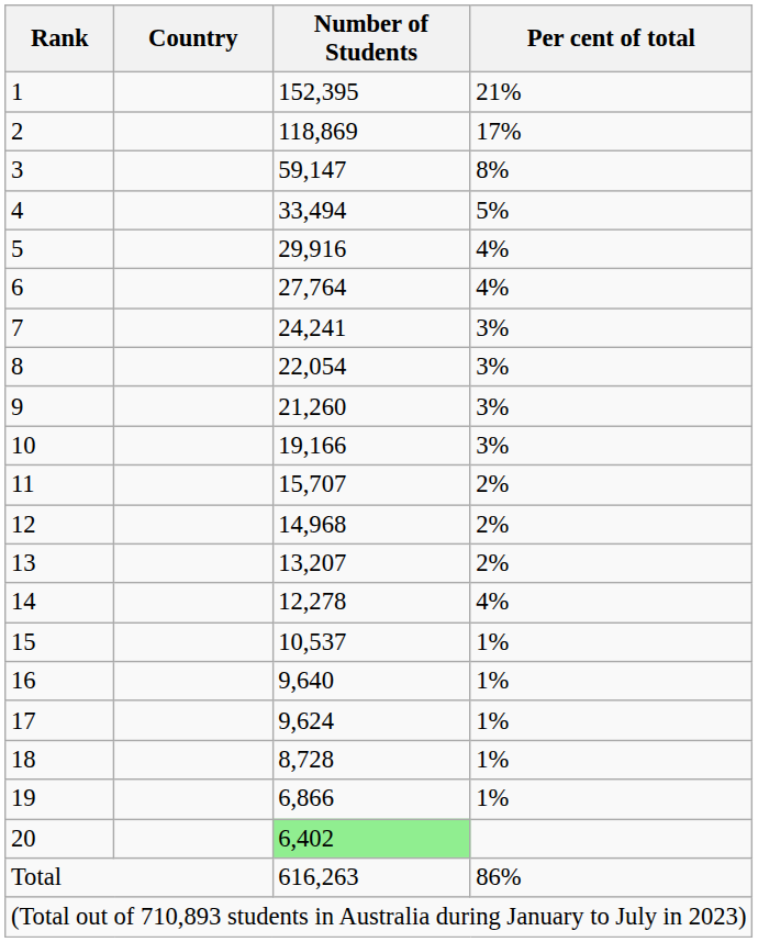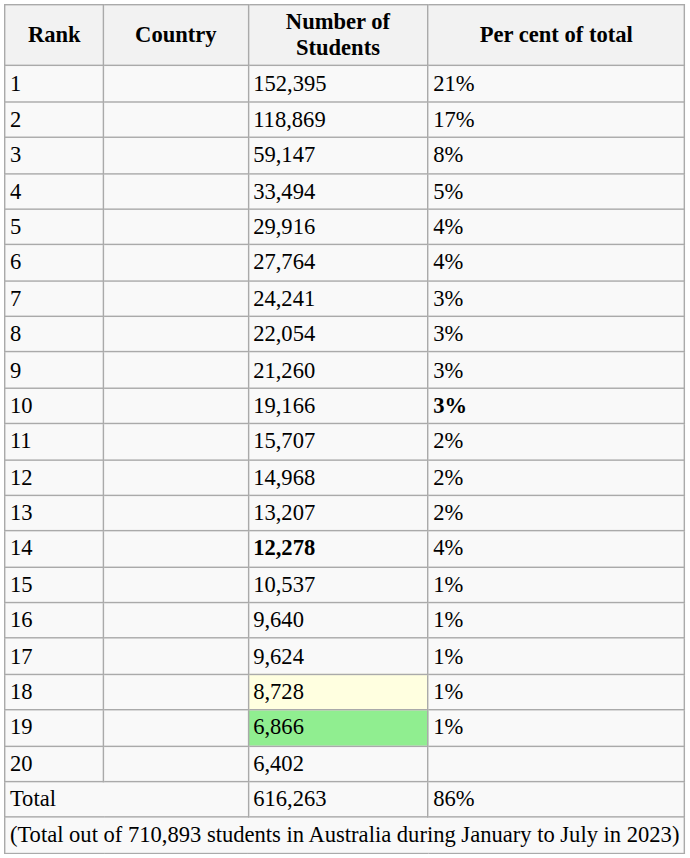10 | Per cent of total: normal -> bold
14 | Number of Students: normal -> bold
18 | Number of Students: no background -> lightyellow background
19 | Number of Students: no background -> lightgreen background
20 | Number of Students: lightgreen background -> no background
